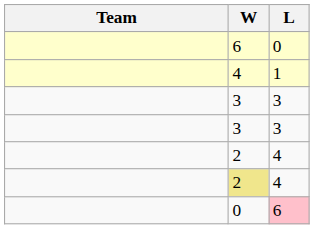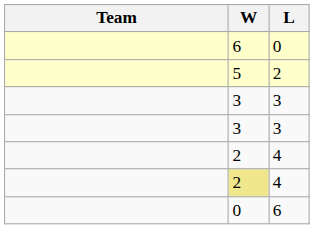row 3 | W: 4 -> 5
row 3 | L: 1 -> 2
row 8 | L: pink background -> no background
